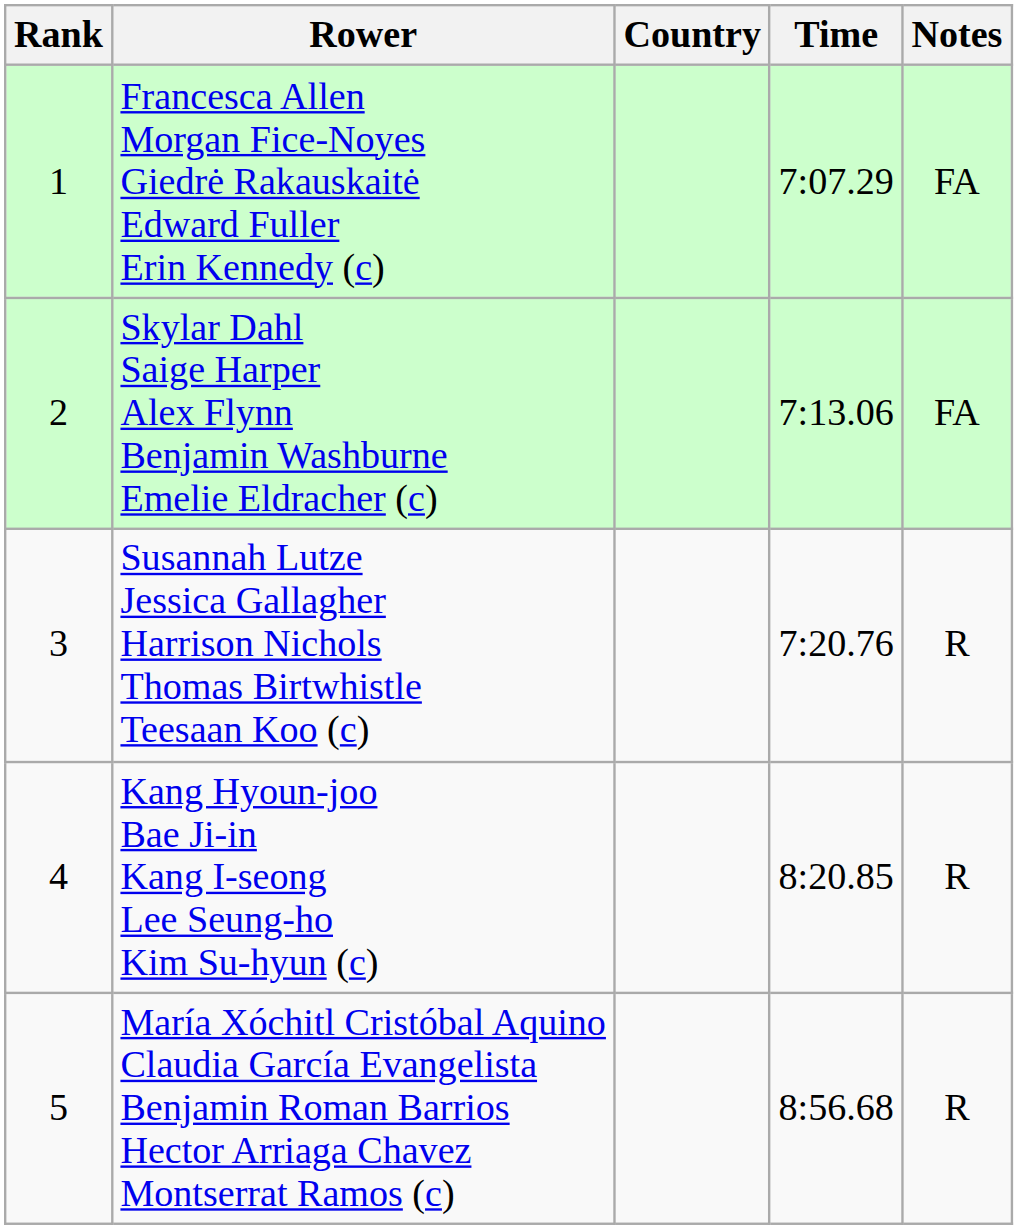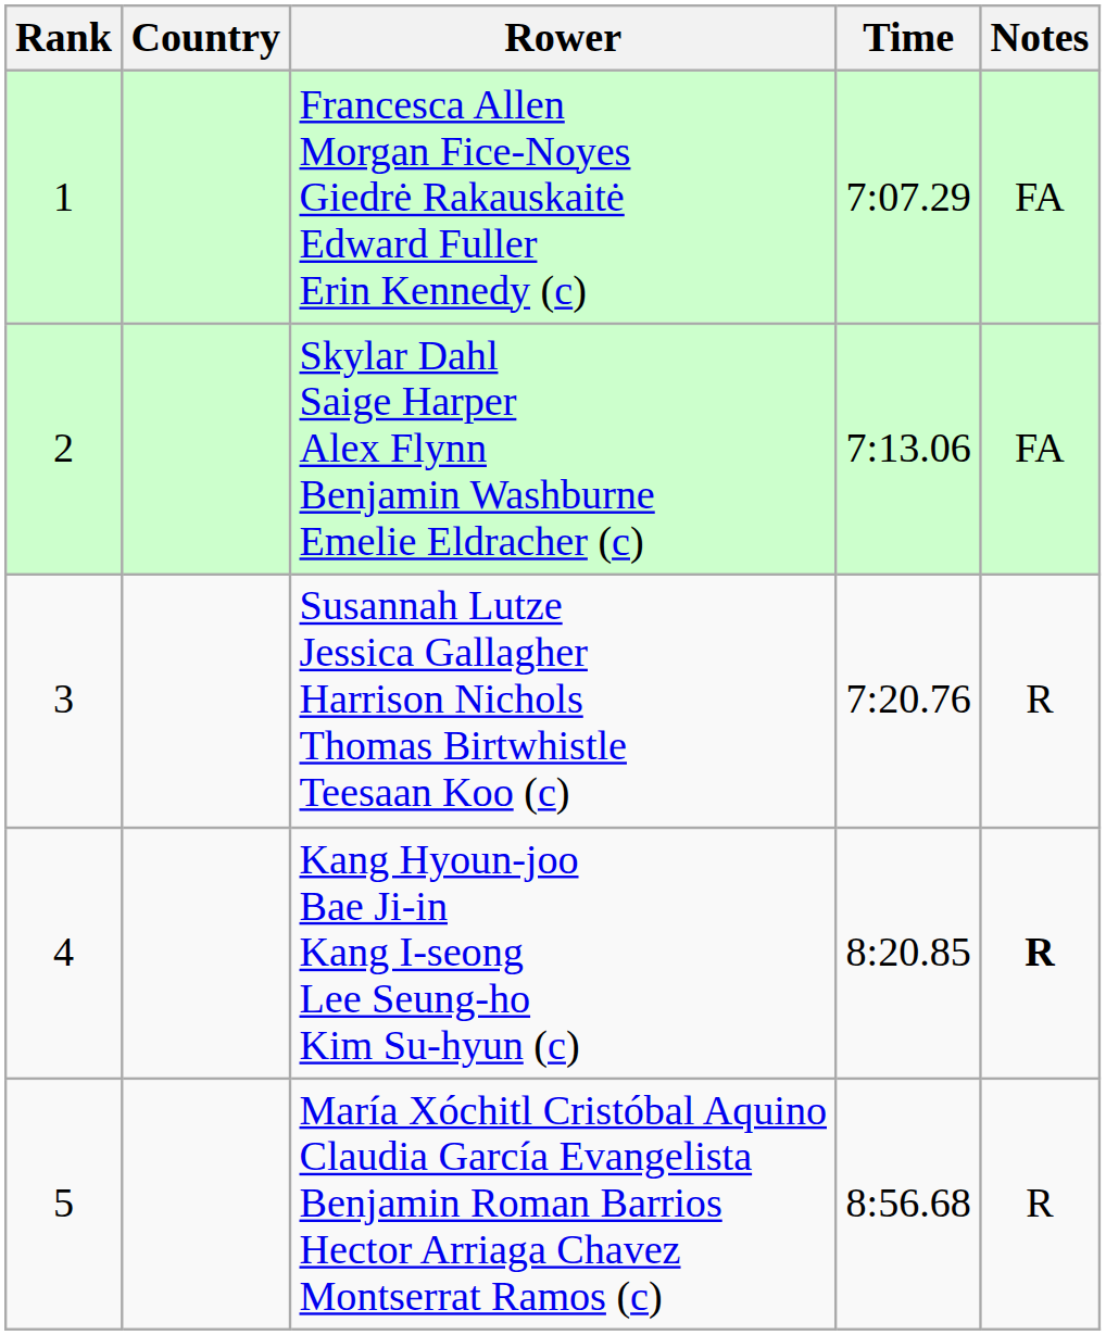columns swapped: Rower <-> Country
row 5 | Notes: normal -> bold
